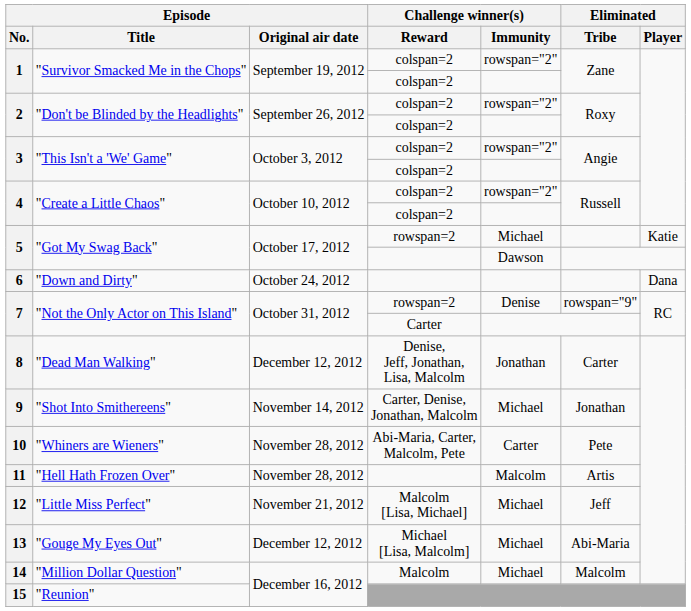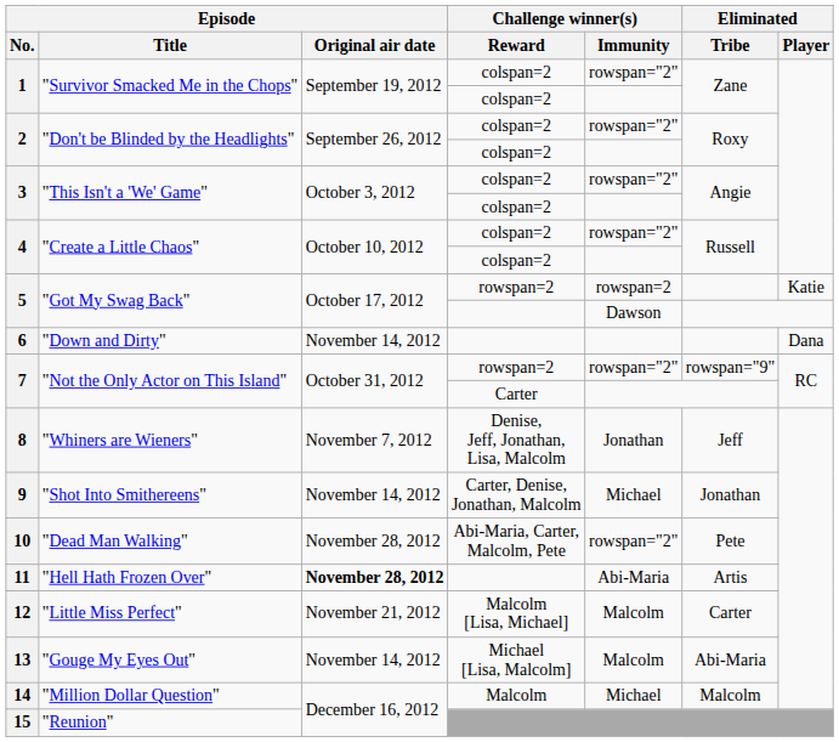5 / rowspan=2 | Challenge winner(s) / Immunity: Michael -> rowspan=2
6 | Episode / Original air date: October 24, 2012 -> November 14, 2012
7 / rowspan=2 | Challenge winner(s) / Immunity: Denise -> rowspan="2"
8 | Episode / Title: "Dead Man Walking" -> "Whiners are Wieners"
8 | Episode / Original air date: December 12, 2012 -> November 7, 2012
8 | Eliminated / Tribe: Carter -> Jeff
10 | Episode / Title: "Whiners are Wieners" -> "Dead Man Walking"
10 | Challenge winner(s) / Immunity: Carter -> rowspan="2"
11 | Episode / Original air date: normal -> bold
11 | Challenge winner(s) / Immunity: Malcolm -> Abi-Maria
12 | Challenge winner(s) / Immunity: Michael -> Malcolm
12 | Eliminated / Tribe: Jeff -> Carter
13 | Episode / Original air date: December 12, 2012 -> November 14, 2012
13 | Challenge winner(s) / Immunity: Michael -> Malcolm
